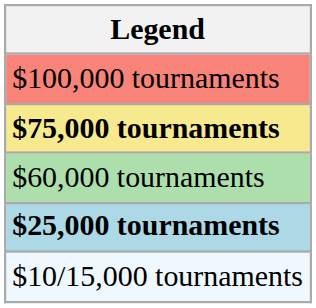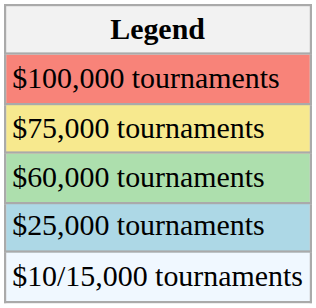row 3 | column 1: bold -> normal
row 5 | column 1: bold -> normal
